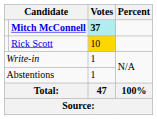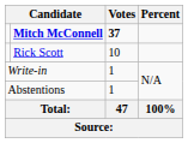Mitch McConnell | Votes: paleturquoise background -> no background
Rick Scott | Votes: gold background -> no background
